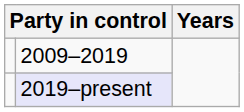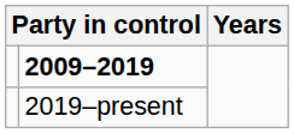2009–2019 | column 2: normal -> bold
2019–present | column 2: lavender background -> no background
